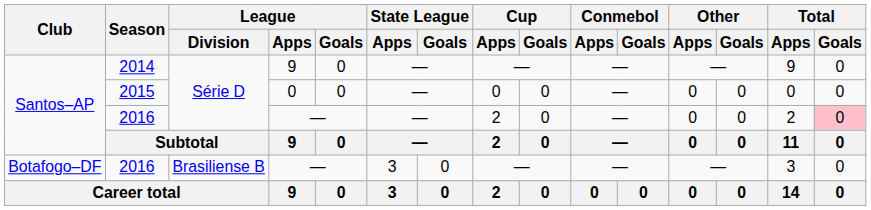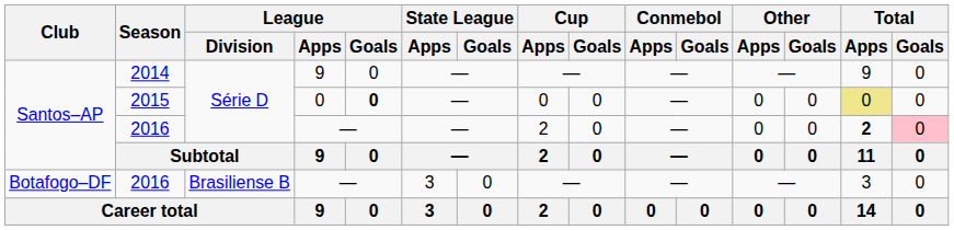2015 | League / Goals: normal -> bold
2015 | Total / Apps: no background -> khaki background
Santos–AP / 2016 | Total / Apps: normal -> bold
